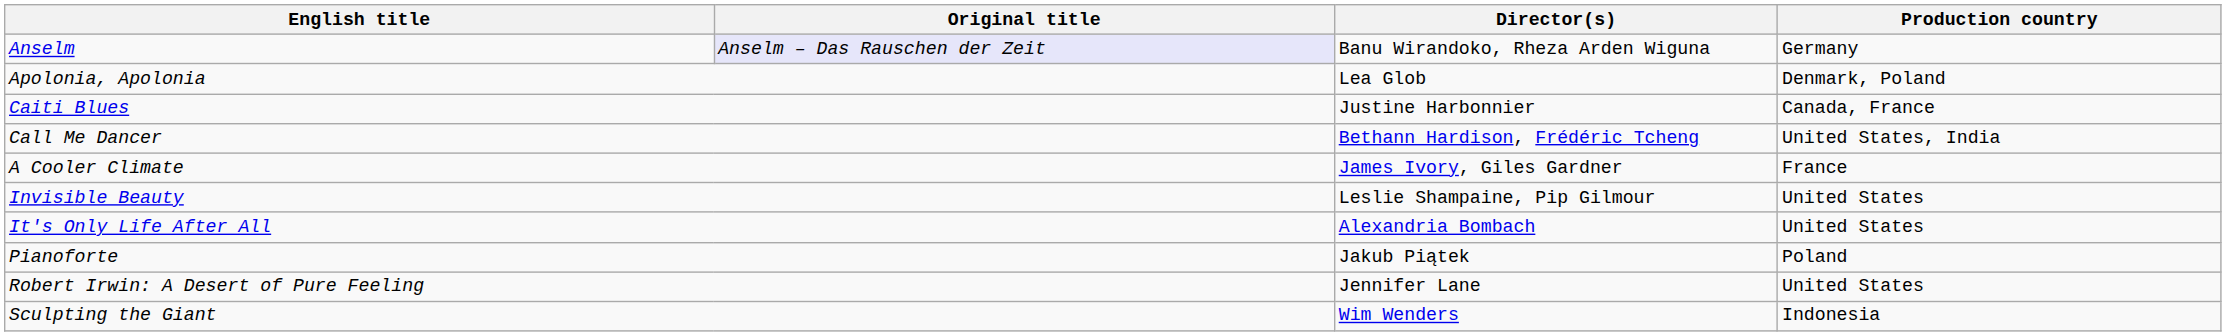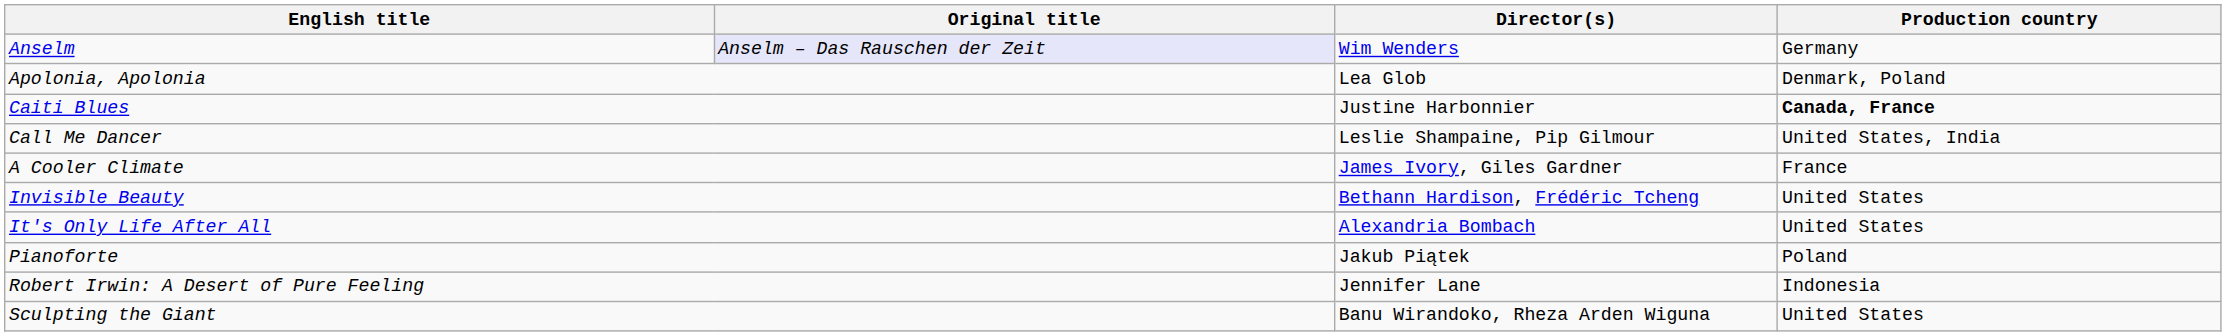Anselm | Director(s): Banu Wirandoko, Rheza Arden Wiguna -> Wim Wenders
Caiti Blues | Production country: normal -> bold
Call Me Dancer | Director(s): Bethann Hardison, Frédéric Tcheng -> Leslie Shampaine, Pip Gilmour
Invisible Beauty | Director(s): Leslie Shampaine, Pip Gilmour -> Bethann Hardison, Frédéric Tcheng
Robert Irwin: A Desert of Pure Feeling | Production country: United States -> Indonesia
Sculpting the Giant | Director(s): Wim Wenders -> Banu Wirandoko, Rheza Arden Wiguna
Sculpting the Giant | Production country: Indonesia -> United States
